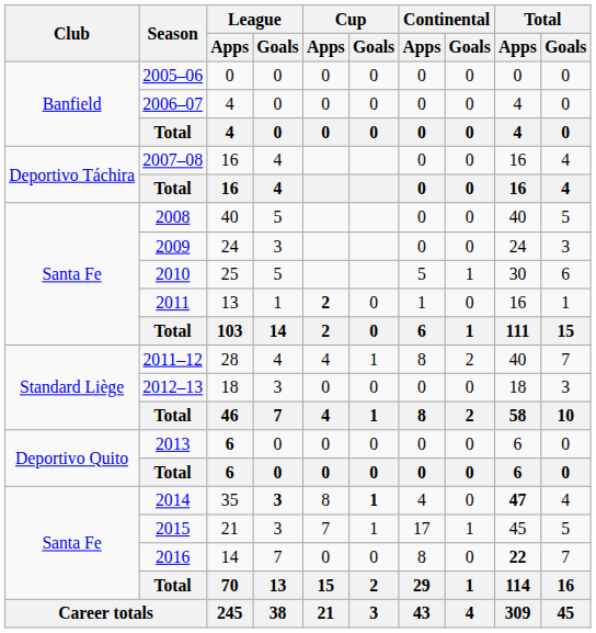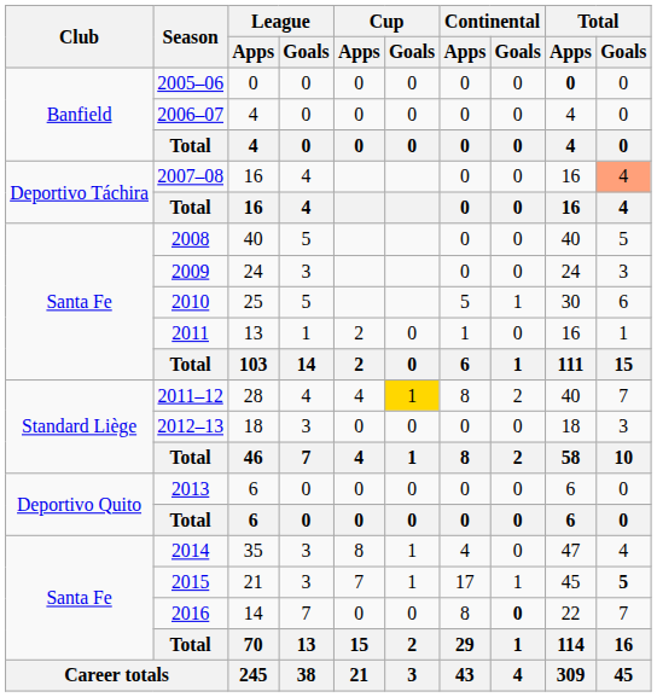2005–06 | Total / Apps: normal -> bold
2007–08 | Total / Goals: no background -> lightsalmon background
2011 | Cup / Apps: bold -> normal
2011–12 | Cup / Goals: no background -> gold background
2013 | League / Apps: bold -> normal
2014 | League / Goals: bold -> normal
2014 | Cup / Goals: bold -> normal
2014 | Total / Apps: bold -> normal
2015 | Total / Goals: normal -> bold
2016 | Continental / Goals: normal -> bold
2016 | Total / Apps: bold -> normal
